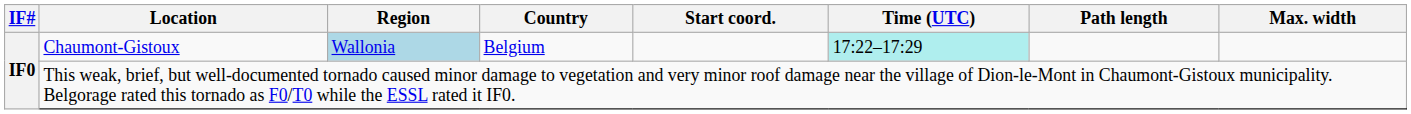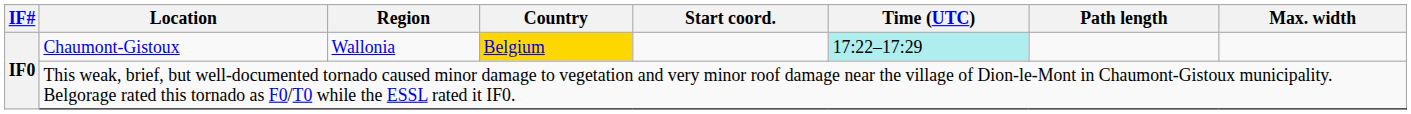Chaumont-Gistoux | Region: lightblue background -> no background
Chaumont-Gistoux | Country: no background -> gold background
